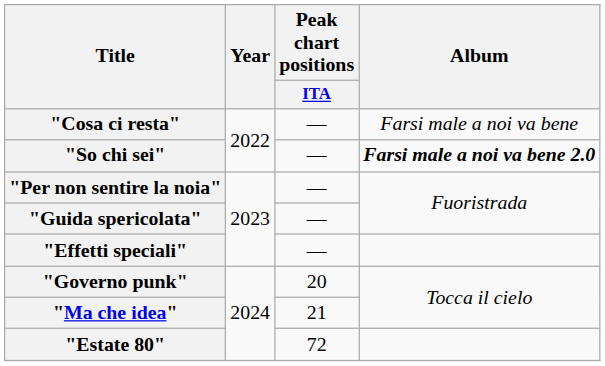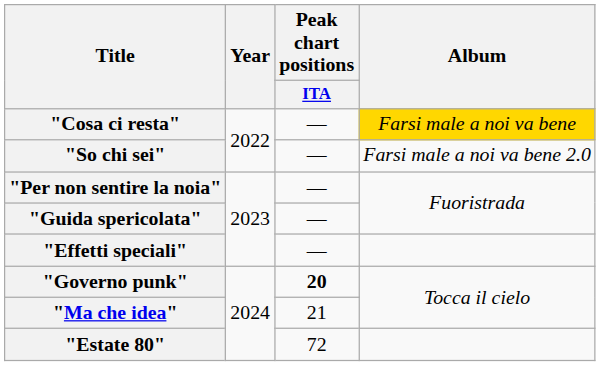"Cosa ci resta" | Album: no background -> gold background
"So chi sei" | Album: bold -> normal
"Governo punk" | Peak chart positions / ITA: normal -> bold
